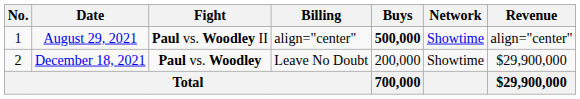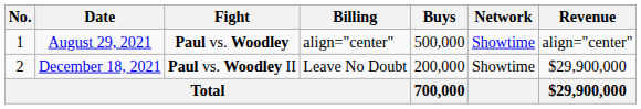August 29, 2021 | Fight: Paul vs. Woodley II -> Paul vs. Woodley
August 29, 2021 | Buys: bold -> normal
December 18, 2021 | Fight: Paul vs. Woodley -> Paul vs. Woodley II
